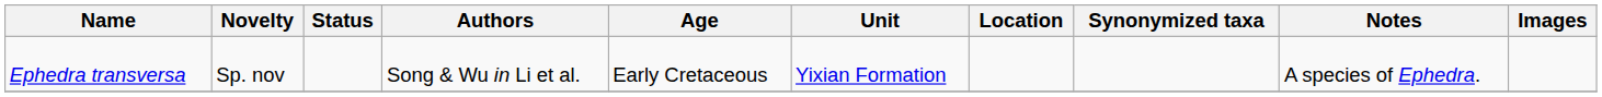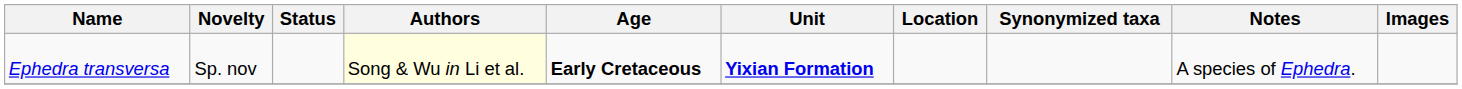Ephedra transversa | Authors: no background -> lightyellow background
Ephedra transversa | Age: normal -> bold
Ephedra transversa | Unit: normal -> bold
